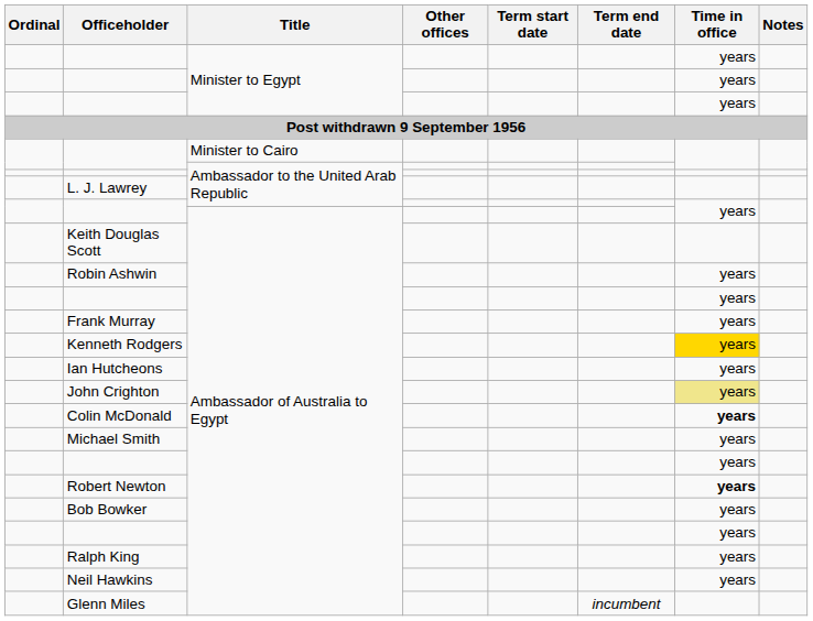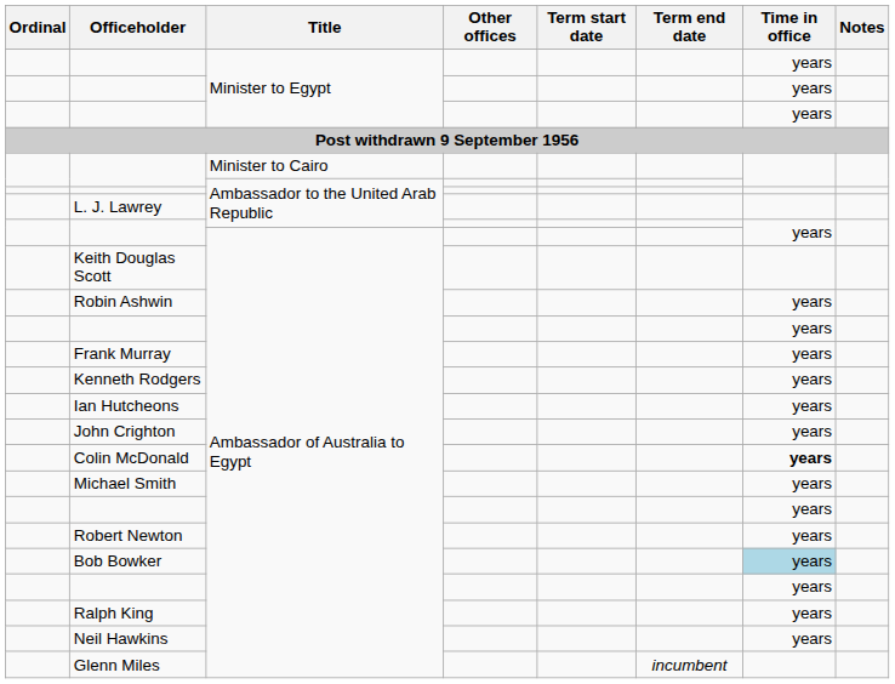Kenneth Rodgers | Time in office: gold background -> no background
John Crighton | Time in office: khaki background -> no background
Robert Newton | Time in office: bold -> normal
Bob Bowker | Time in office: no background -> lightblue background
